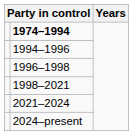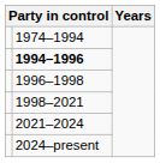1974–1994 | column 2: bold -> normal
1994–1996 | column 2: normal -> bold
